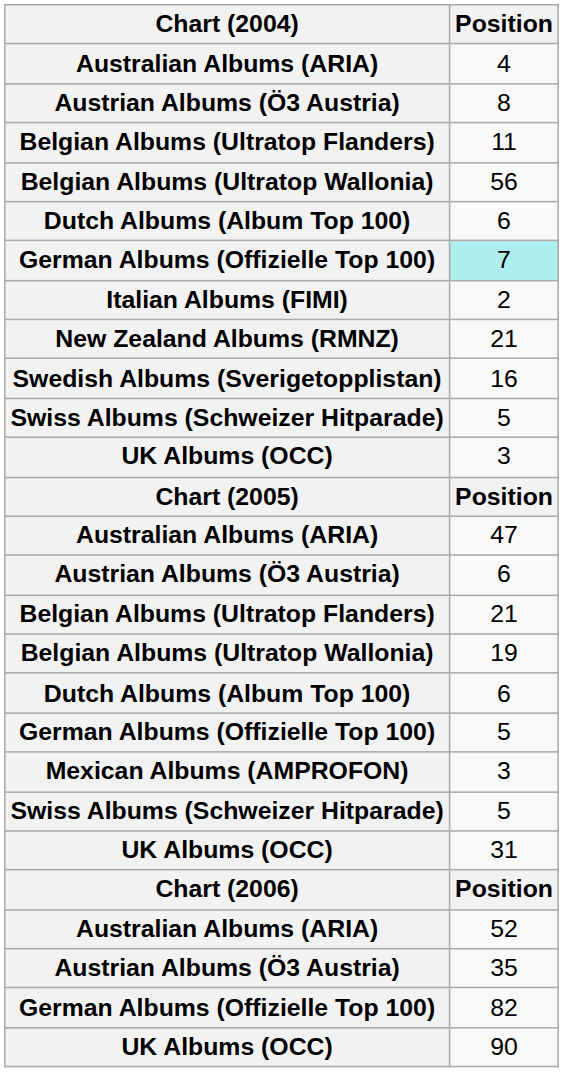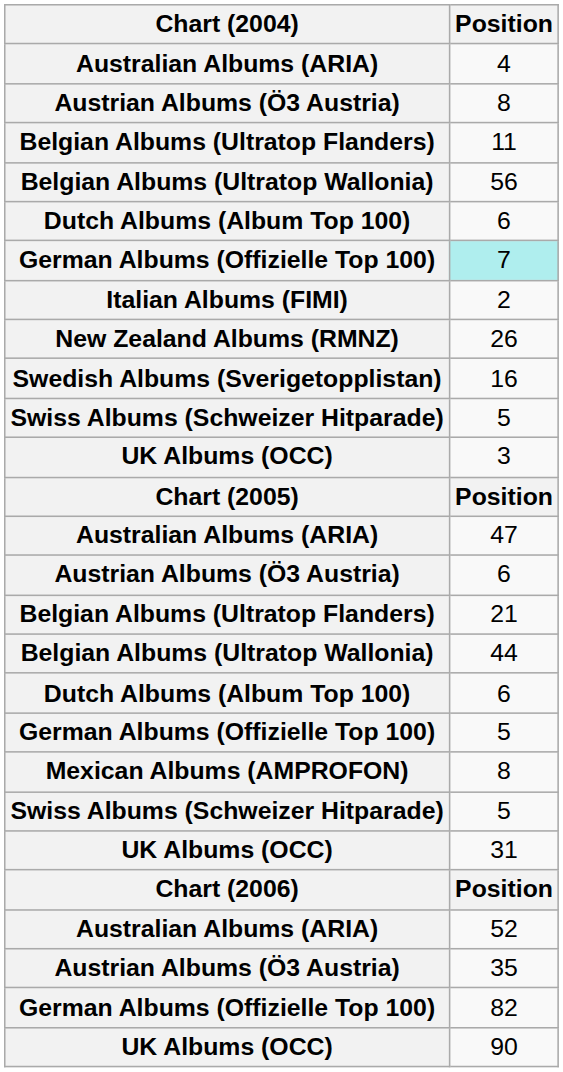row 9 | Position: 21 -> 26
row 17 | Position: 19 -> 44
row 20 | Position: 3 -> 8
